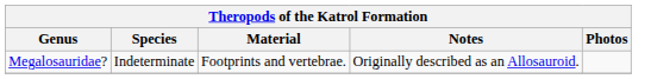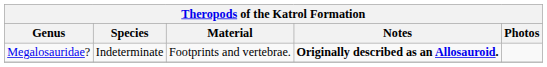Megalosauridae? | Notes: normal -> bold
